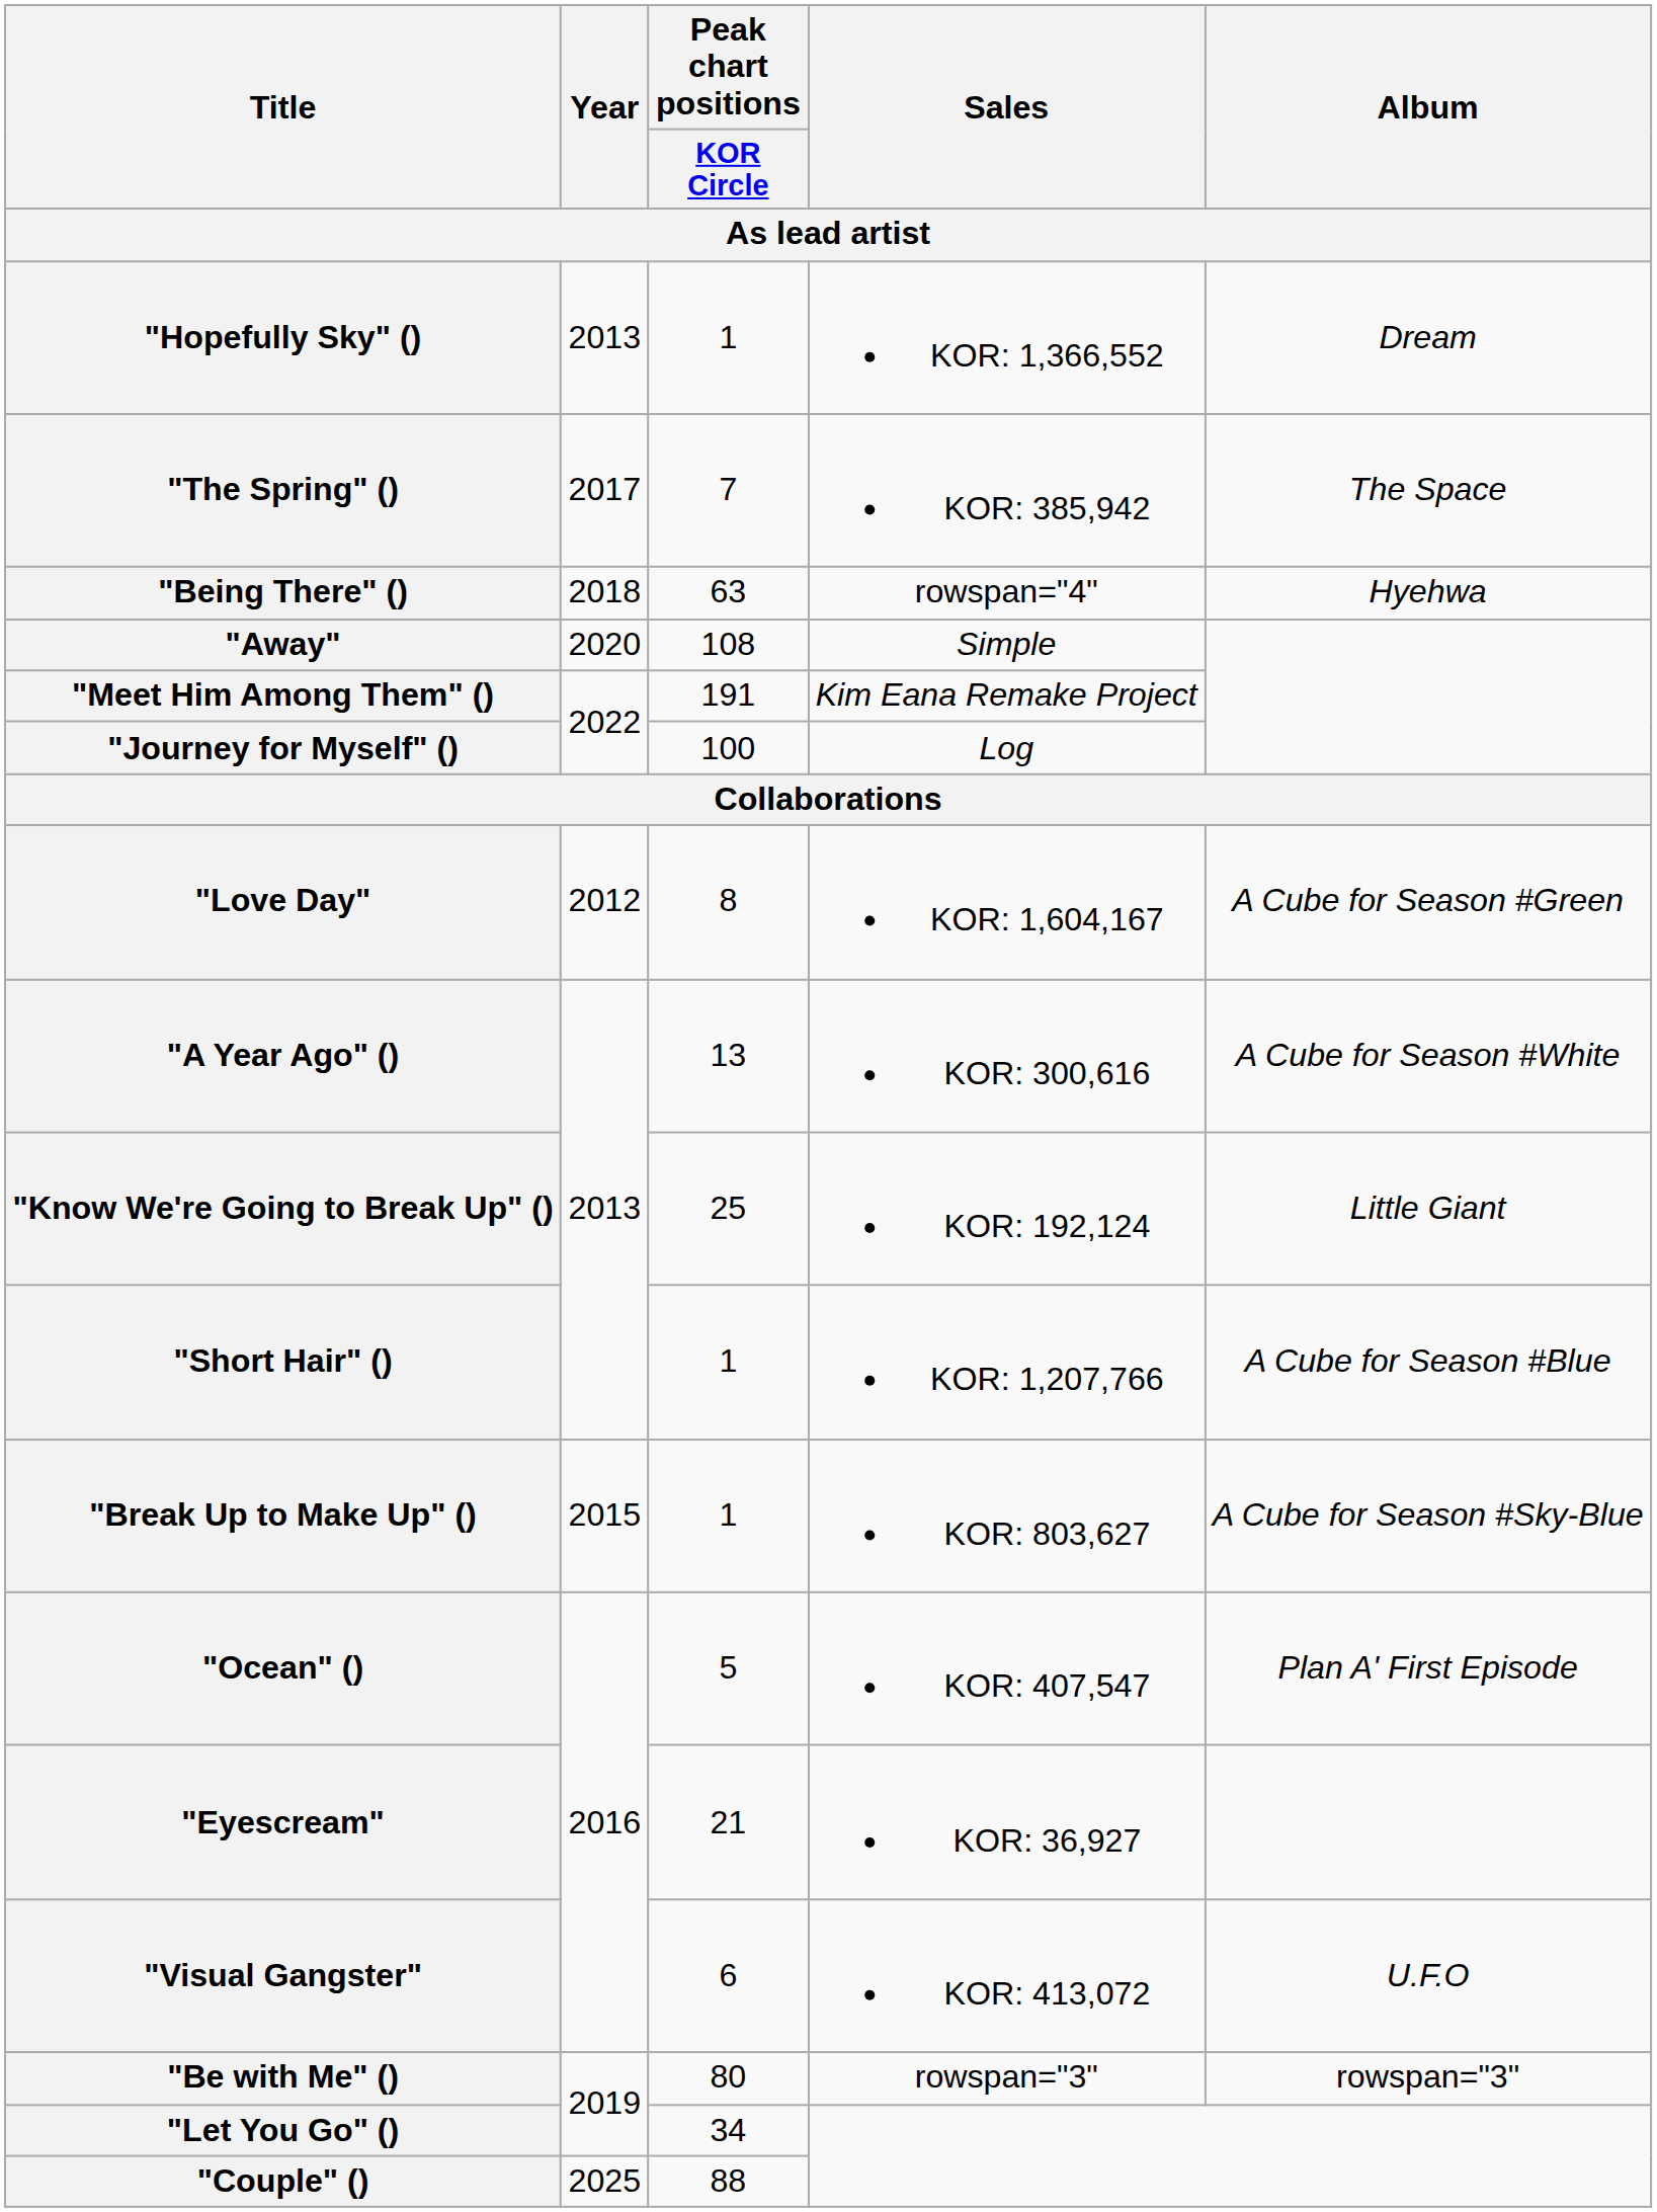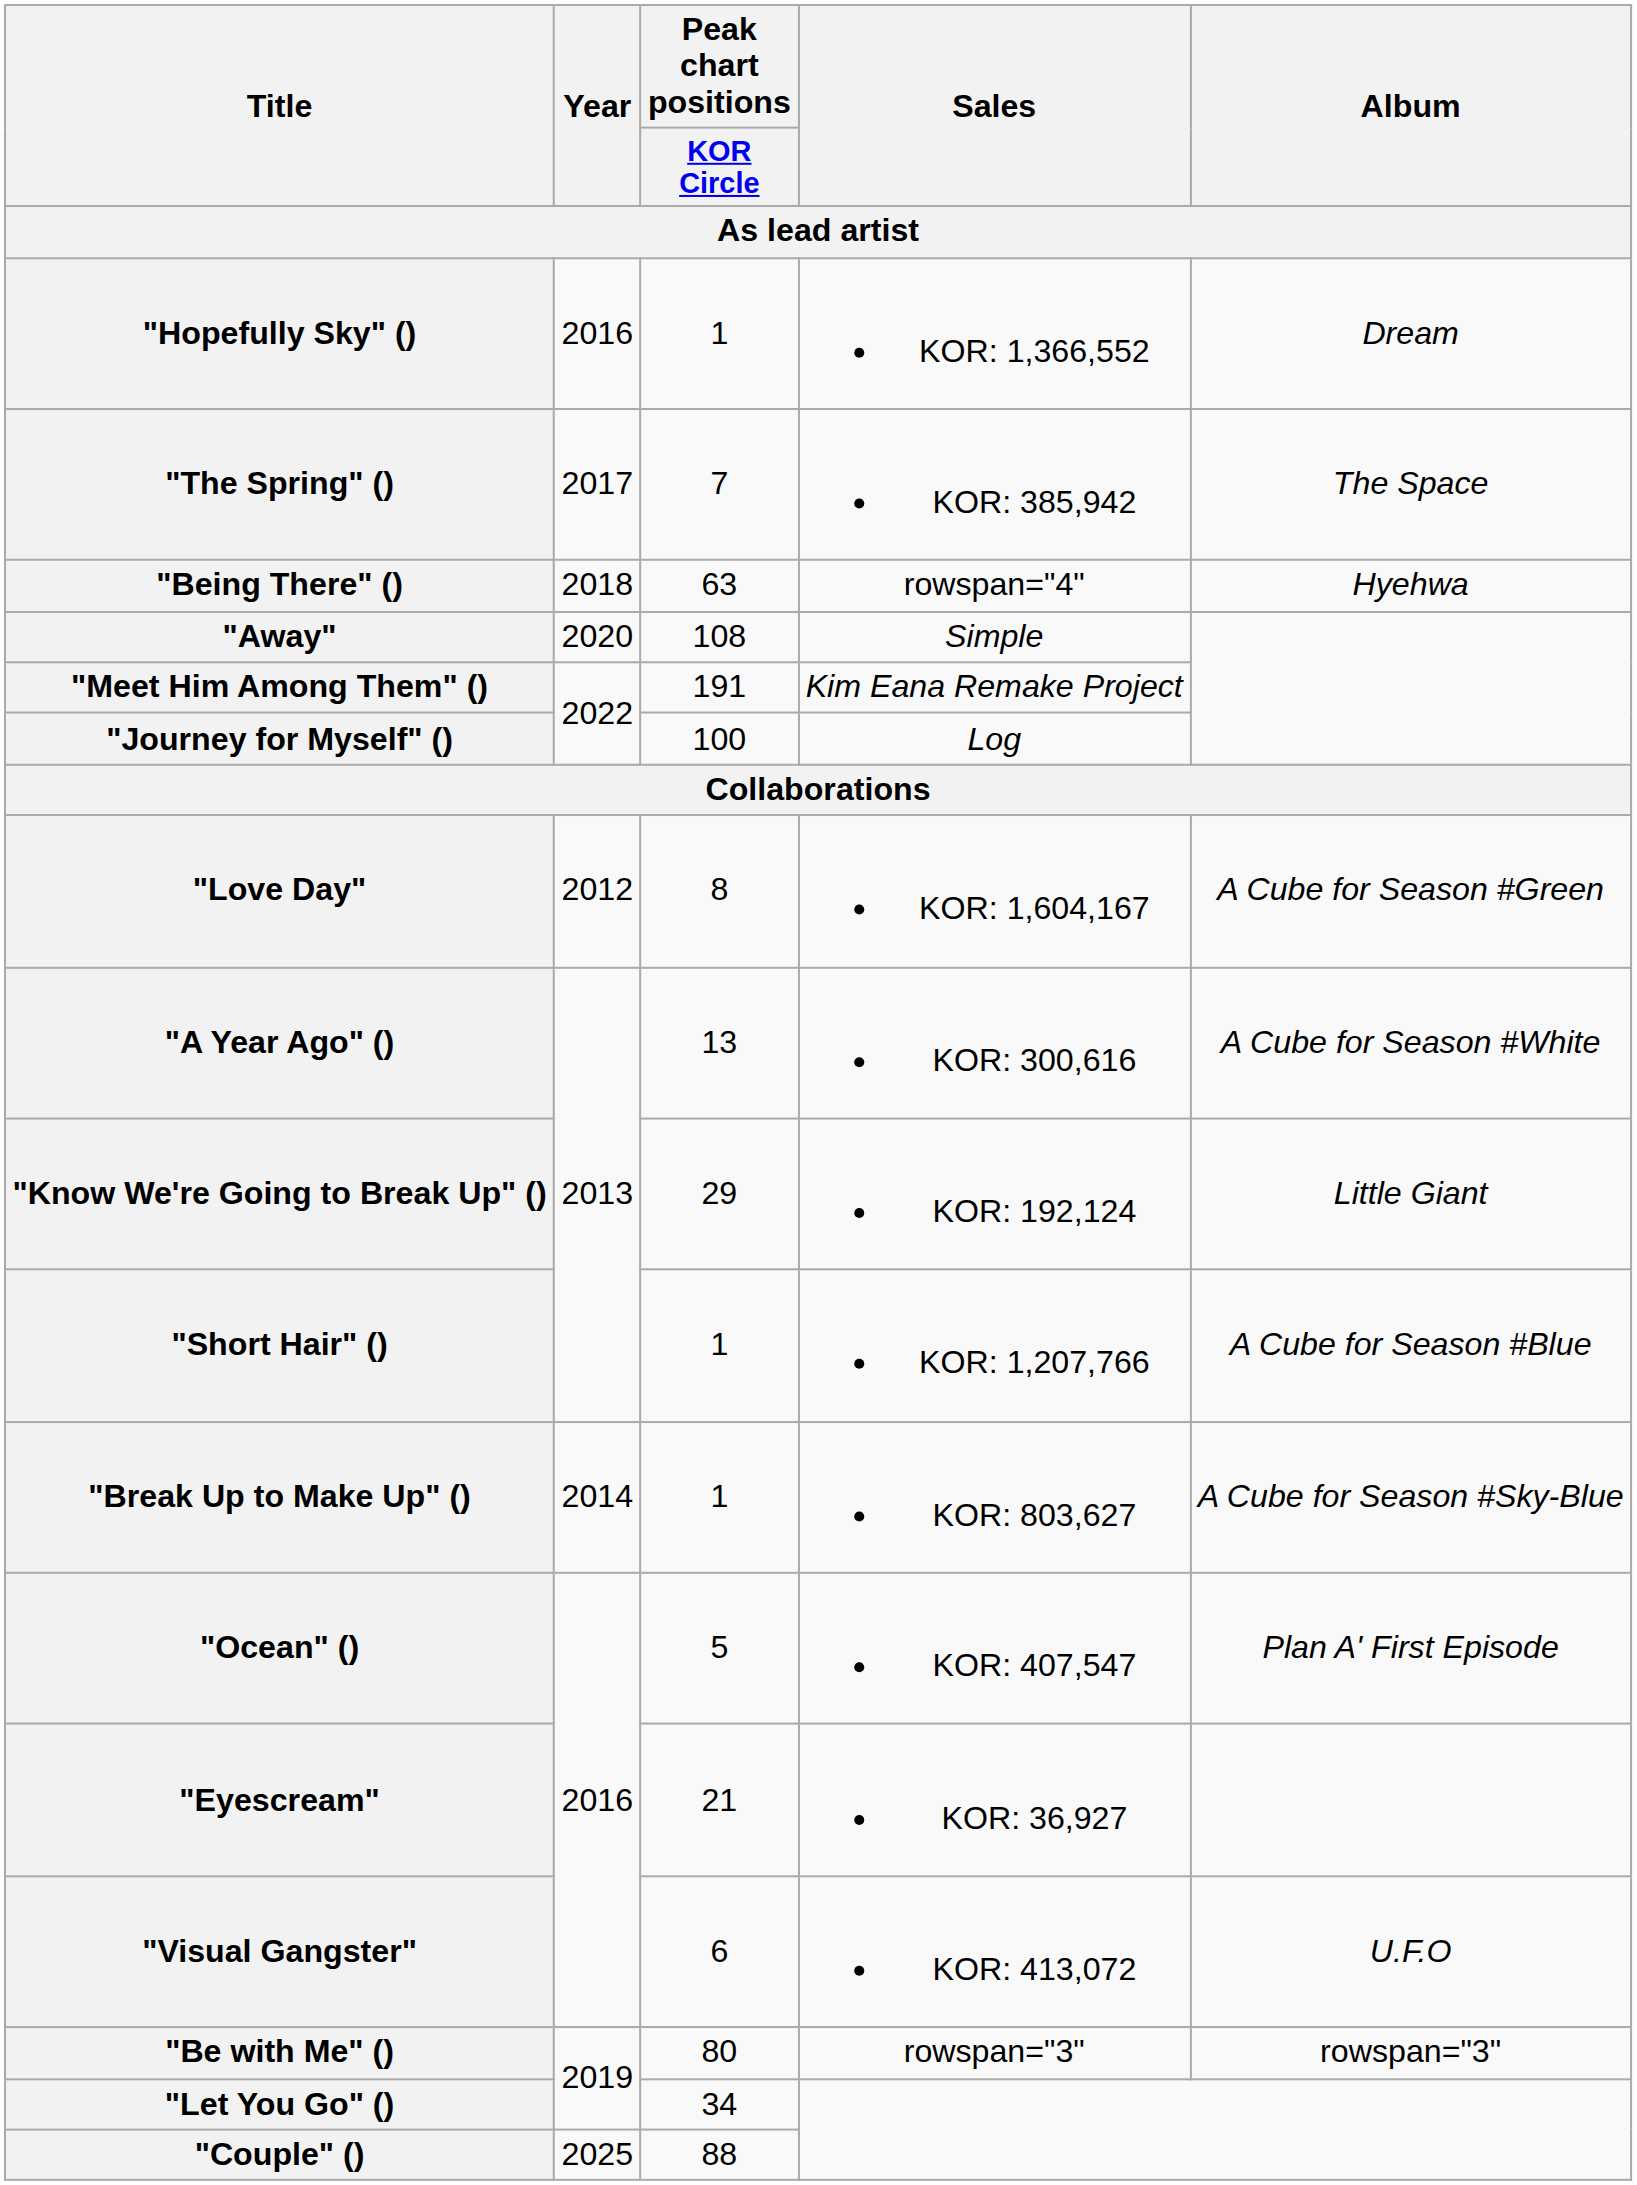"Hopefully Sky" () | Year: 2013 -> 2016
"Know We're Going to Break Up" () | Peak chart positions / KOR Circle: 25 -> 29
"Break Up to Make Up" () | Year: 2015 -> 2014
